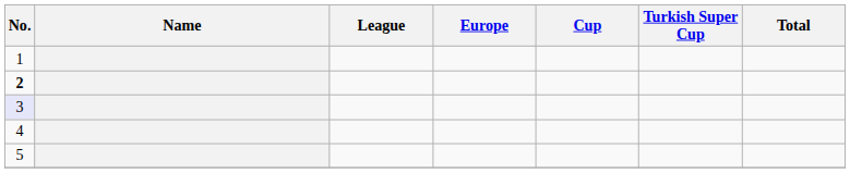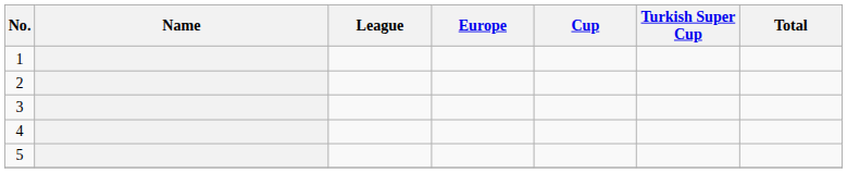2 | No.: bold -> normal
3 | No.: lavender background -> no background
